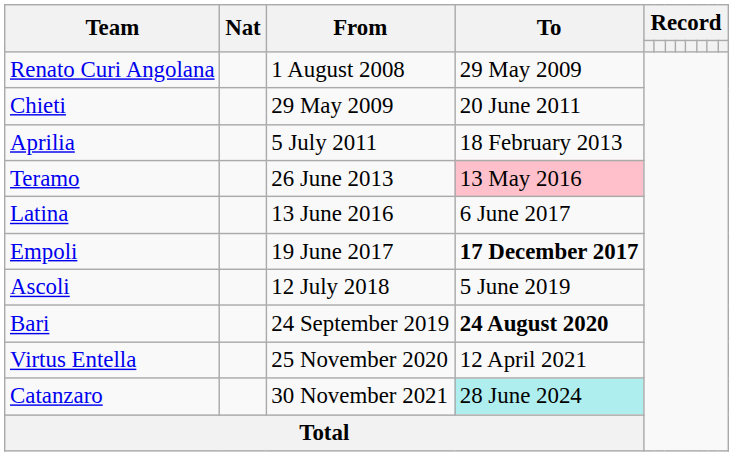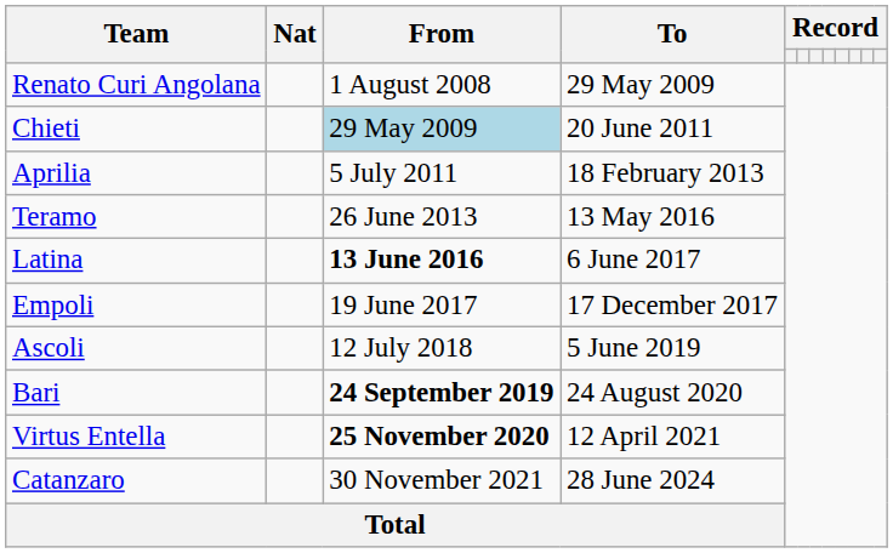Chieti | From: no background -> lightblue background
Teramo | To: pink background -> no background
Latina | From: normal -> bold
Empoli | To: bold -> normal
Bari | From: normal -> bold
Bari | To: bold -> normal
Virtus Entella | From: normal -> bold
Catanzaro | To: paleturquoise background -> no background
